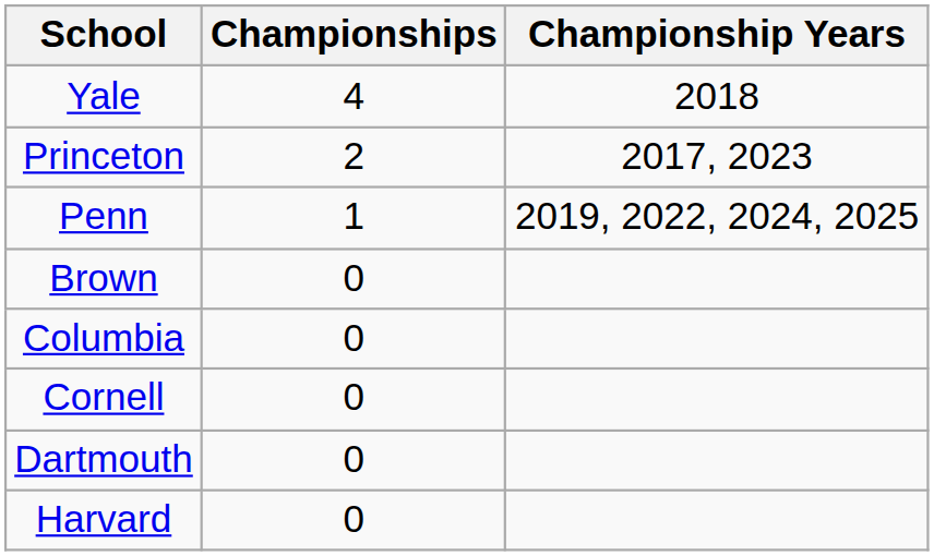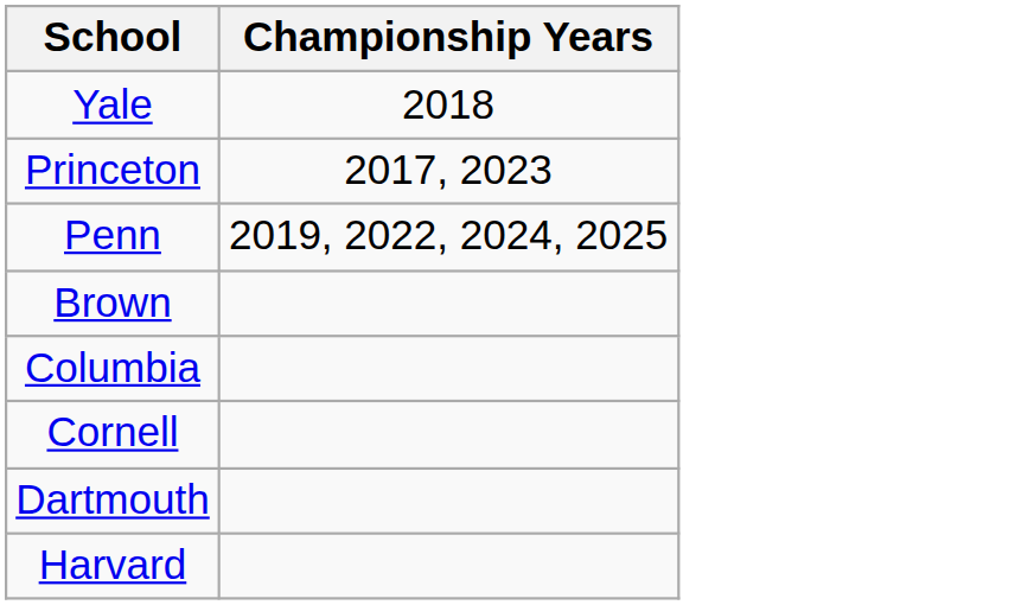- column: Championships | 4 | 2 | 1 | 0 | 0 | 0 | 0 | 0
